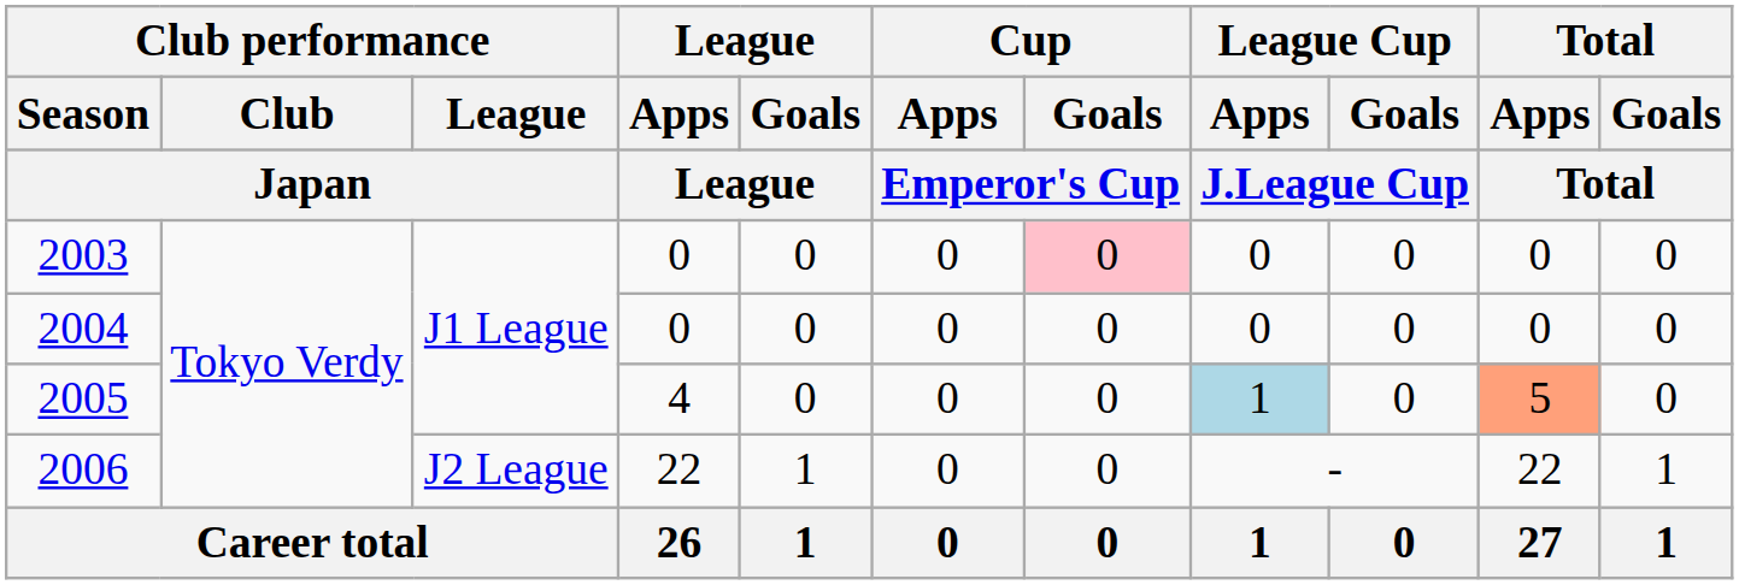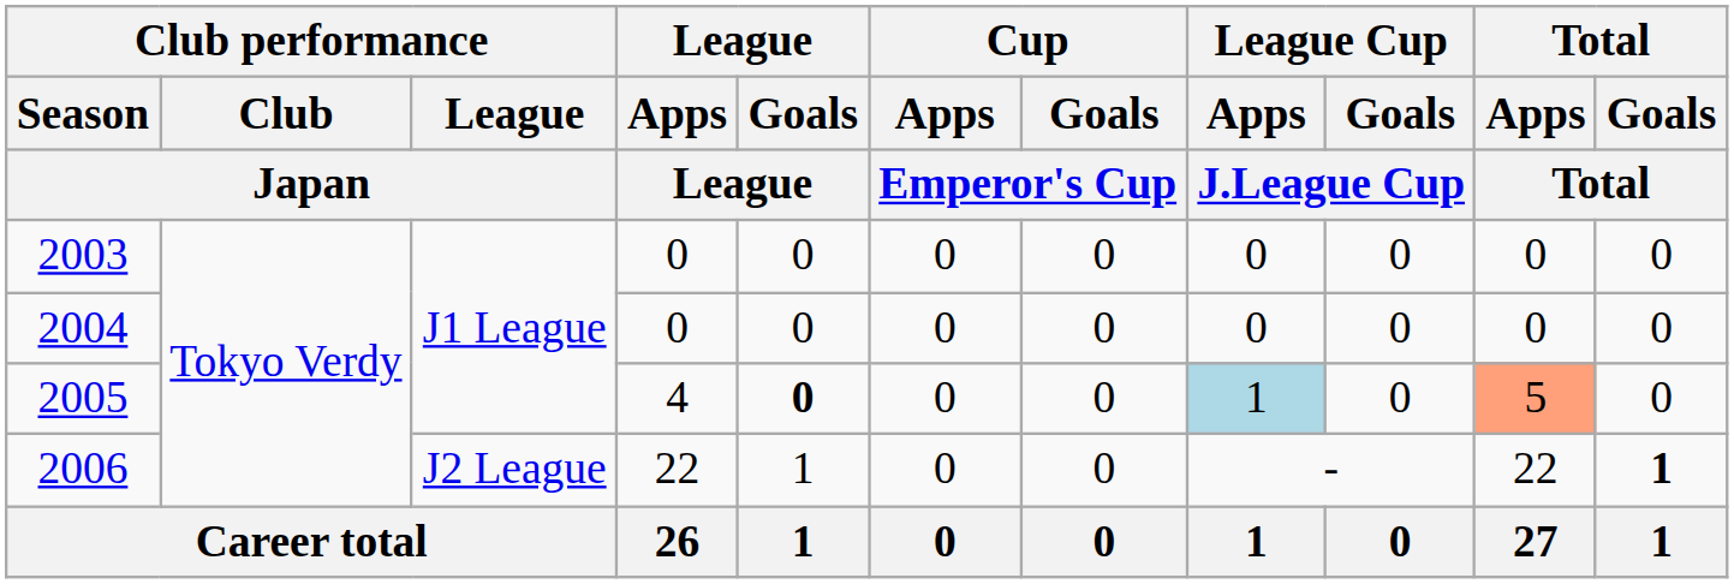2003 | Cup / Goals / Emperor's Cup: pink background -> no background
2005 | League / Goals / League: normal -> bold
2006 | Total / Goals / Total: normal -> bold
